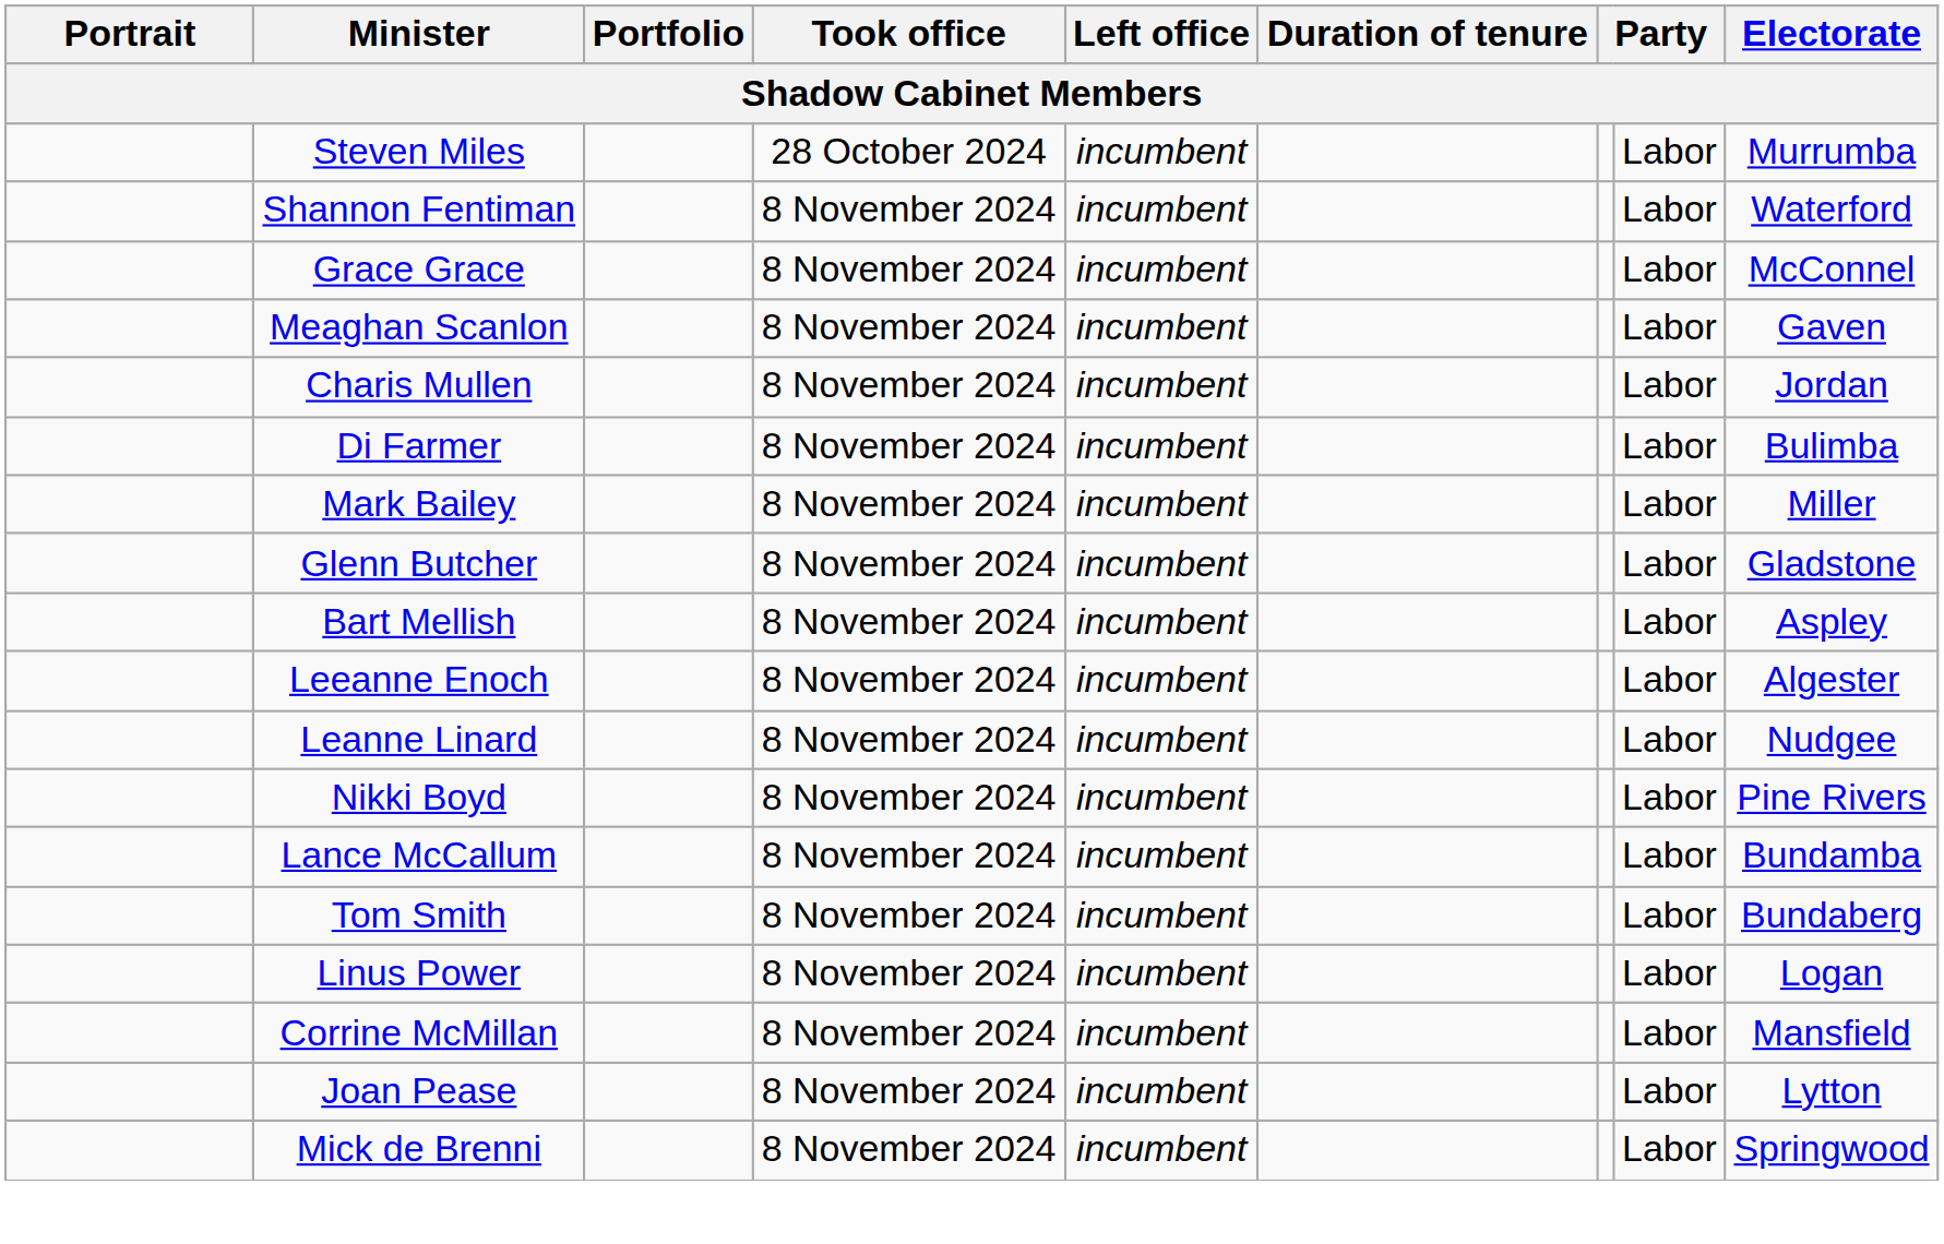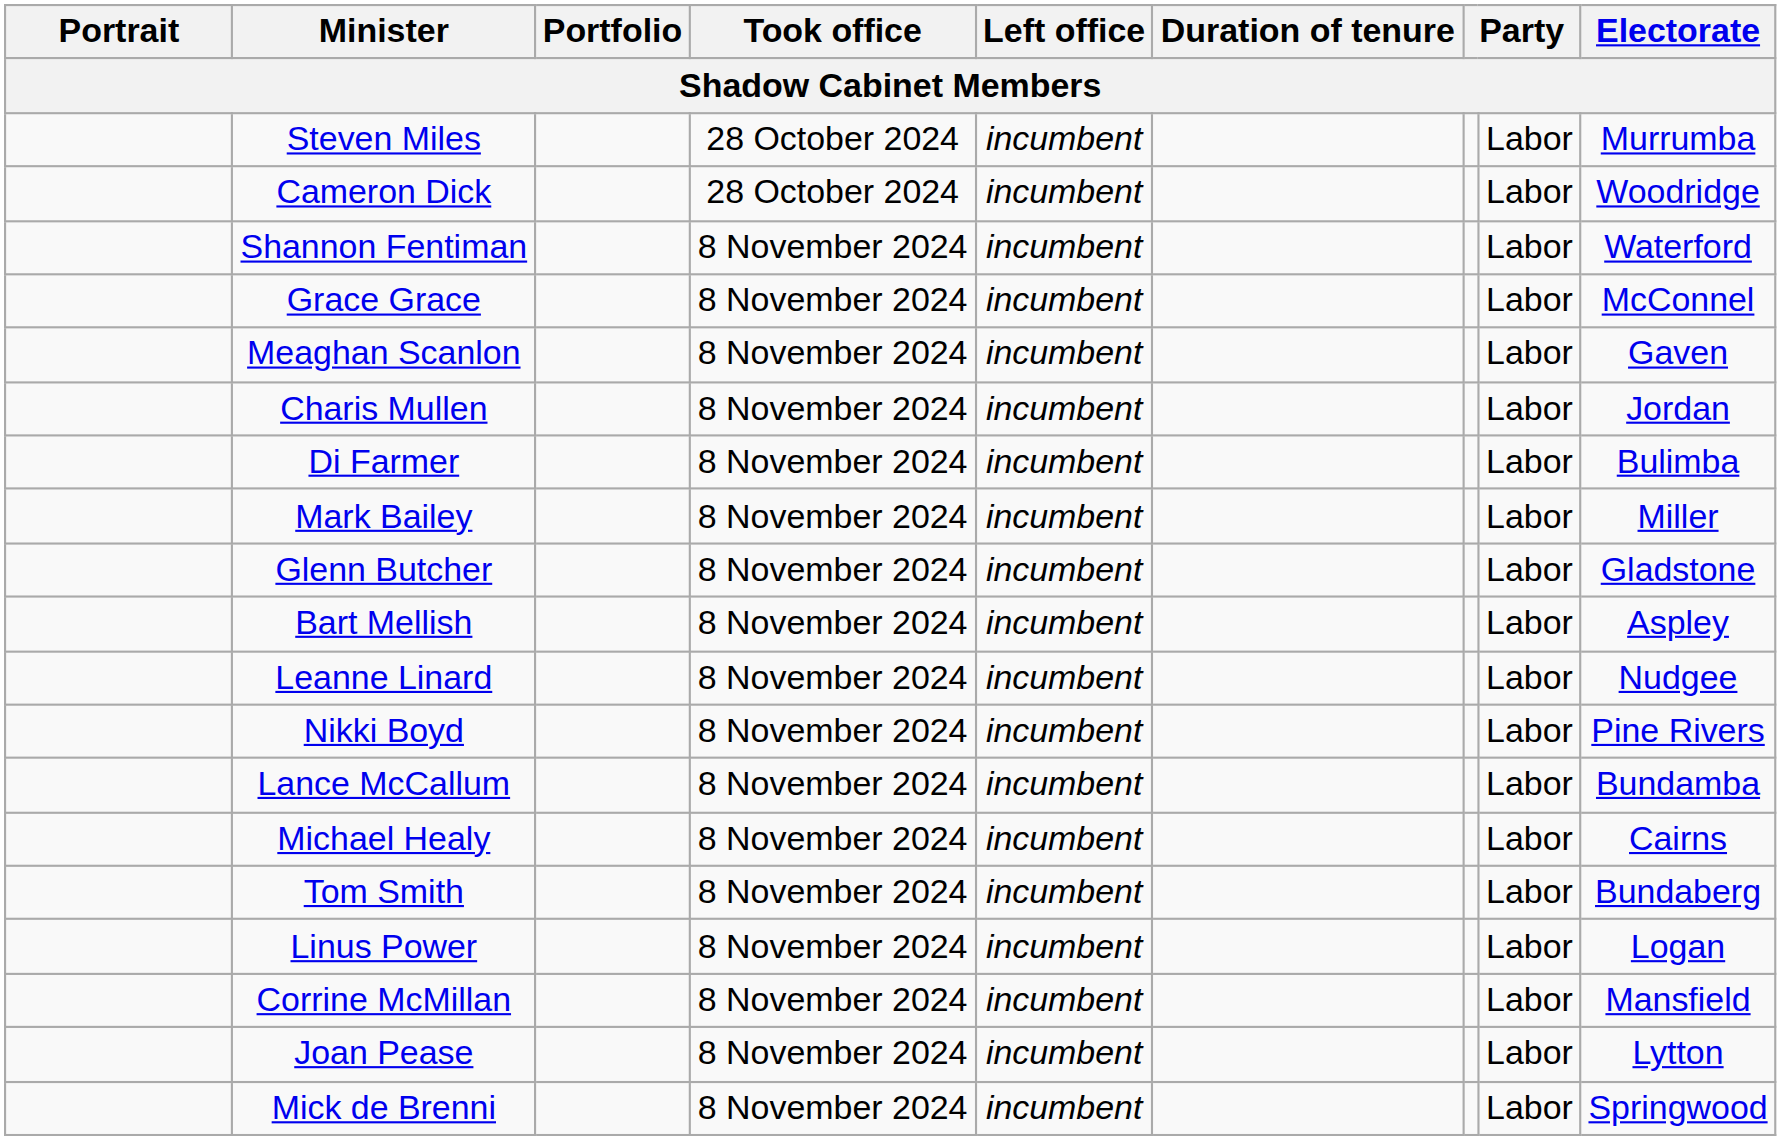+ row: Cameron Dick | 28 October 2024 | incumbent | Labor | Woodridge
- row: Leeanne Enoch | 8 November 2024 | incumbent | Labor | Algester
+ row: Michael Healy | 8 November 2024 | incumbent | Labor | Cairns
